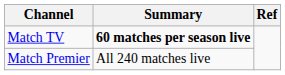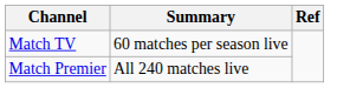Match TV | Summary: bold -> normal
